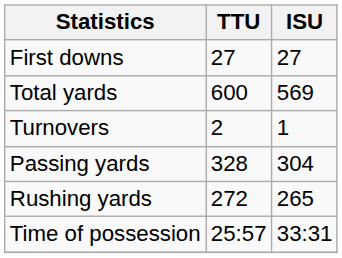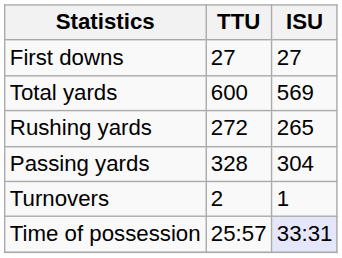rows swapped: Rushing yards <-> Turnovers
Time of possession | ISU: no background -> lavender background
